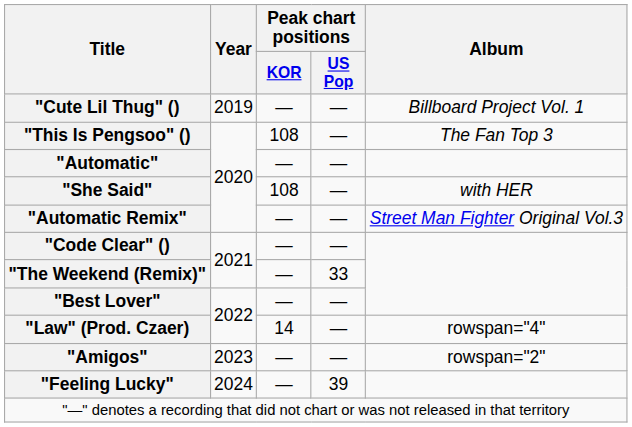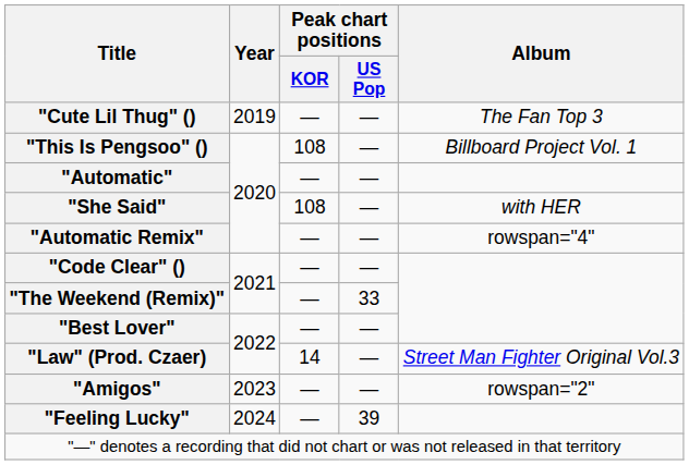"Cute Lil Thug" () | Album: Billboard Project Vol. 1 -> The Fan Top 3
"This Is Pengsoo" () | Album: The Fan Top 3 -> Billboard Project Vol. 1
"Automatic Remix" | Album: Street Man Fighter Original Vol.3 -> rowspan="4"
"Law" (Prod. Czaer) | Album: rowspan="4" -> Street Man Fighter Original Vol.3
